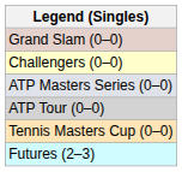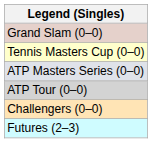row 3 | column 1: Challengers (0–0) -> Tennis Masters Cup (0–0)
row 6 | column 1: Tennis Masters Cup (0–0) -> Challengers (0–0)
